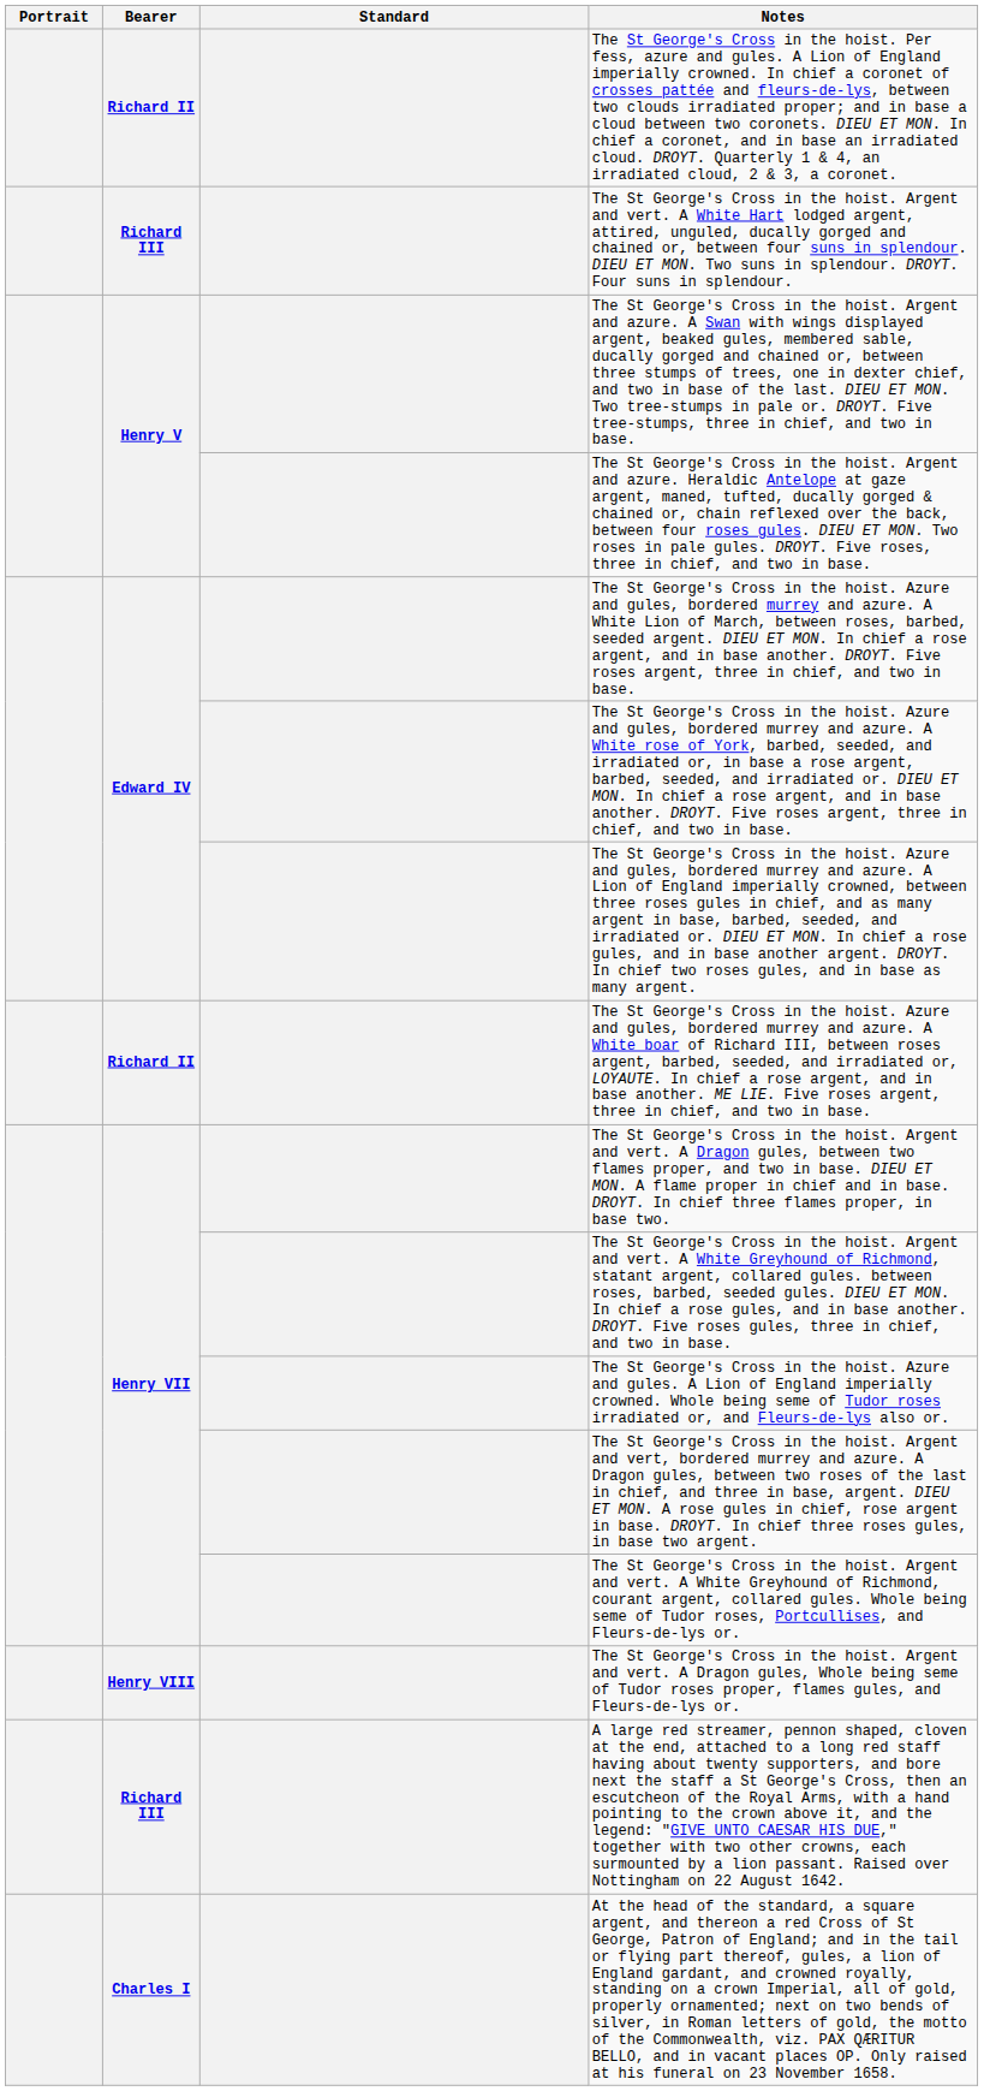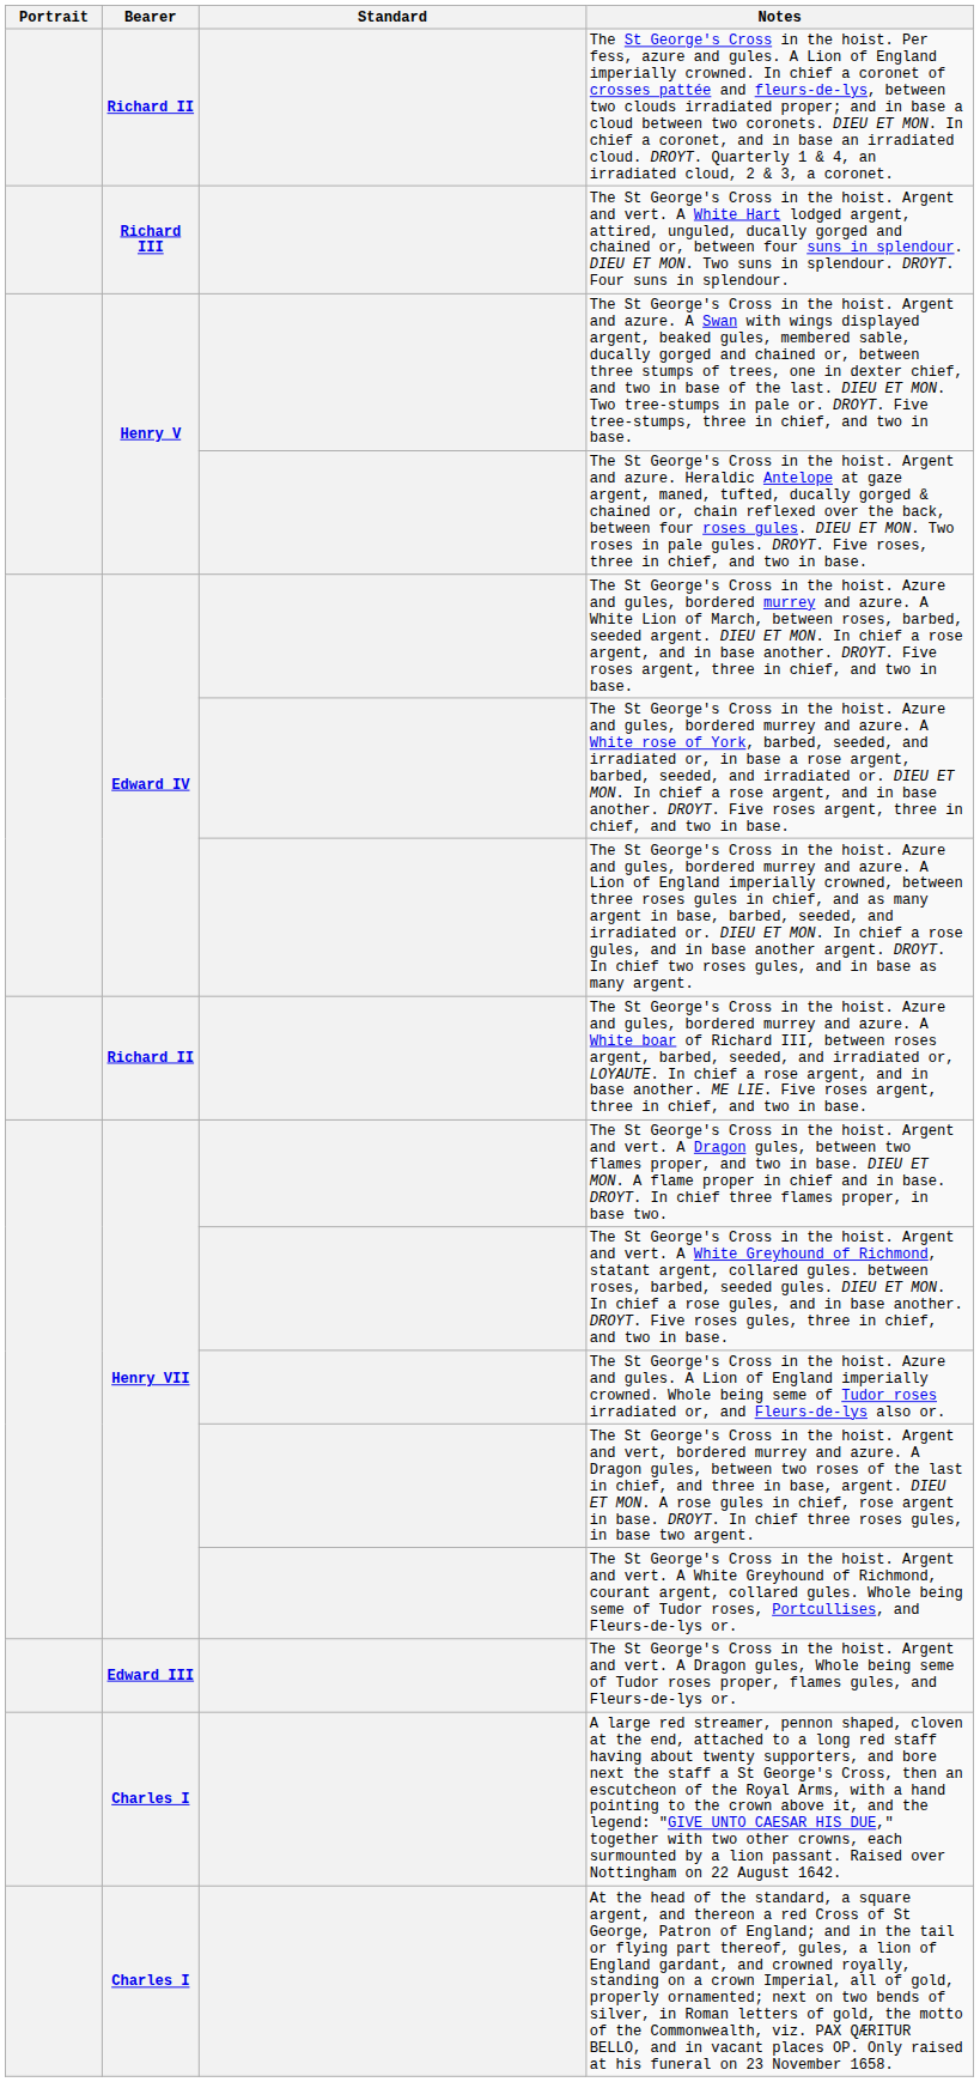row 15 | Bearer: Henry VIII -> Edward III
row 16 | Bearer: Richard III -> Charles I
